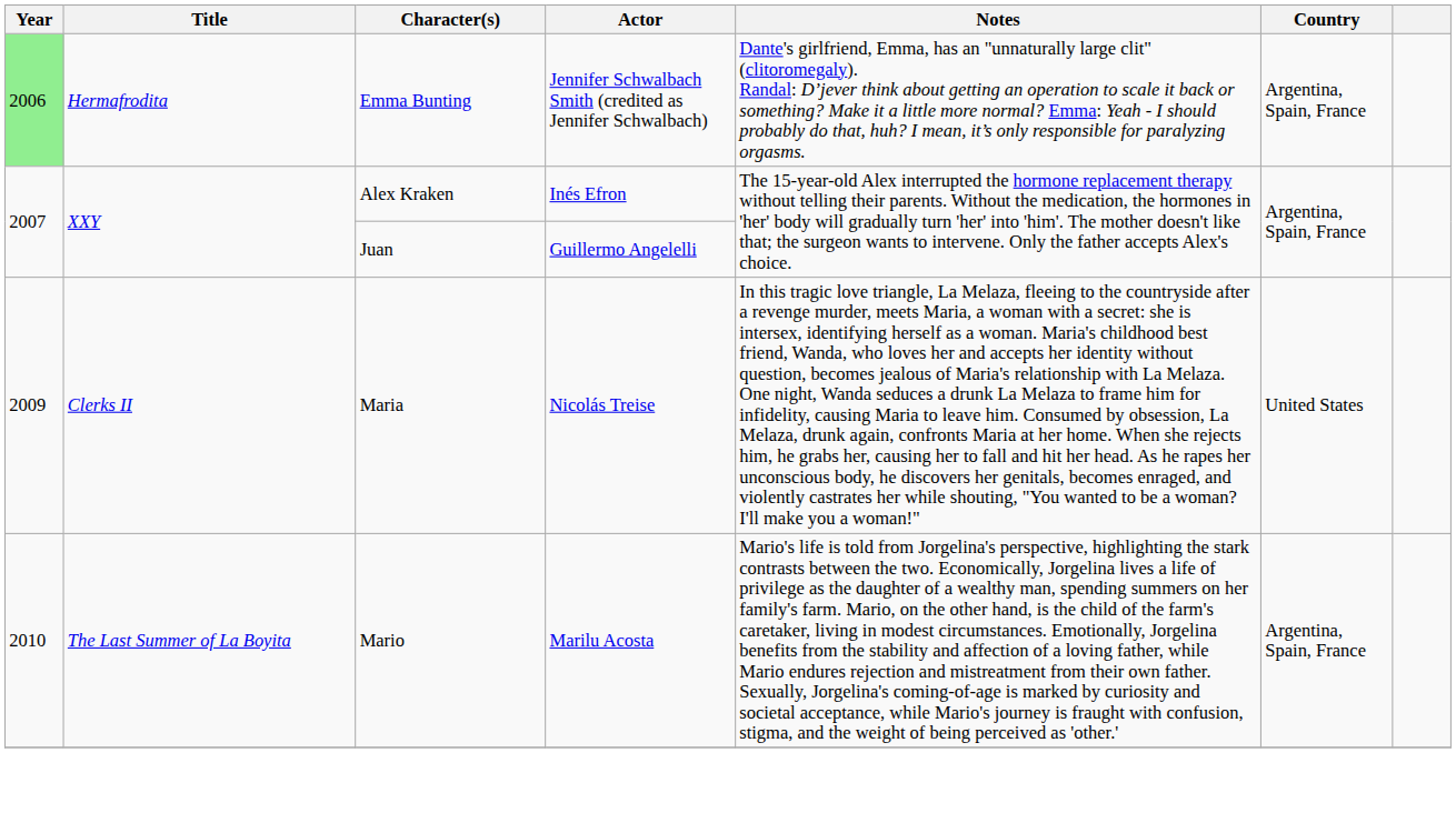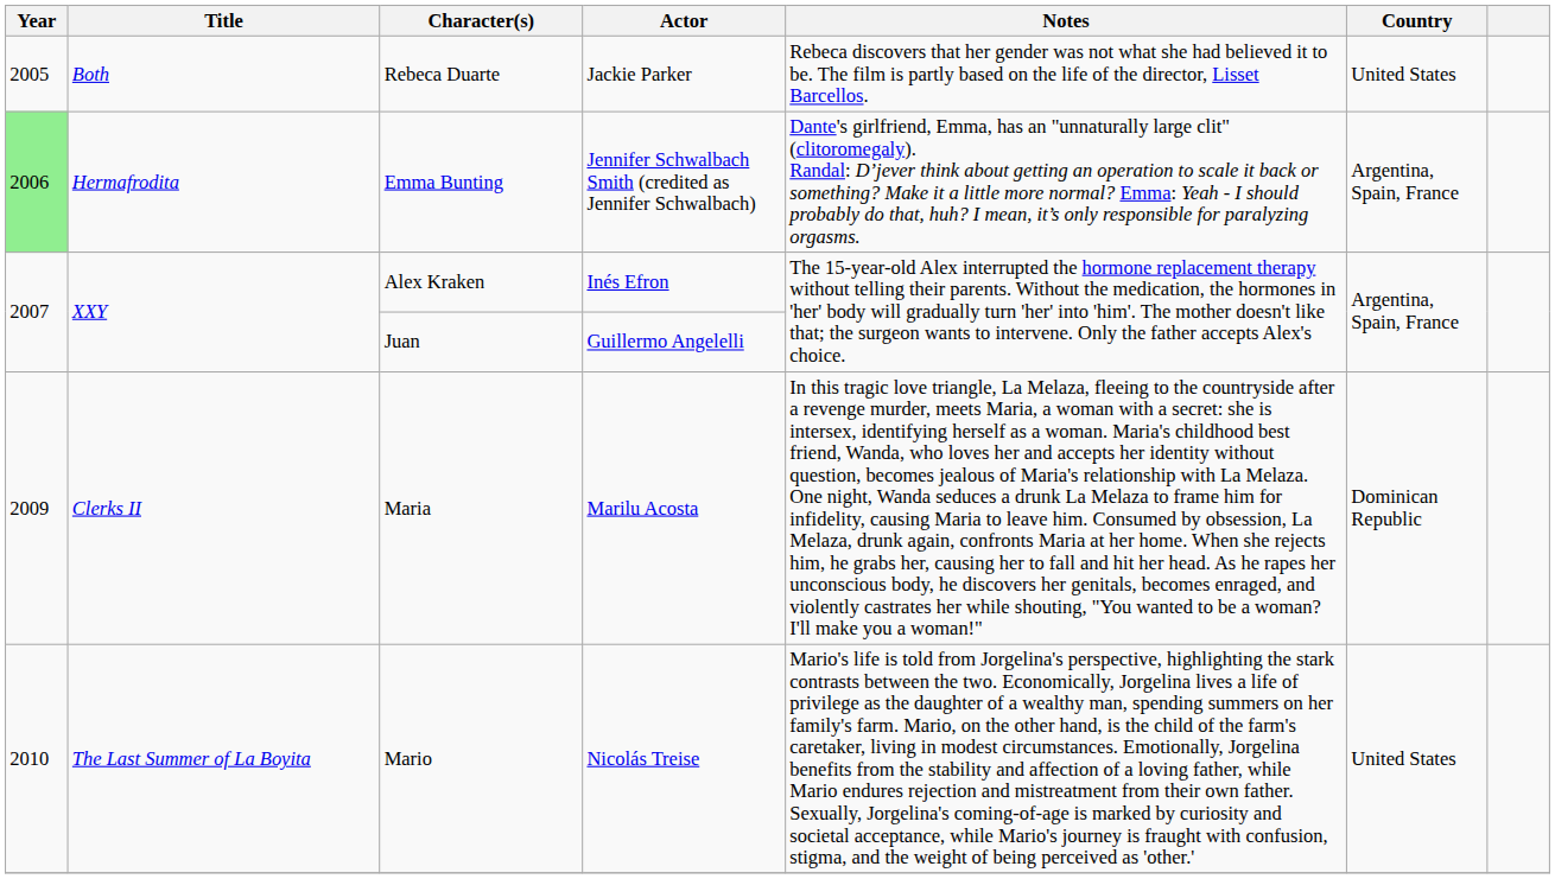+ row: 2005 | Both | Rebeca Duarte | Jackie Parker | Rebeca discovers that her gender was not what she had believed it to be. The film is partly based on the life of the director, Lisset Barcellos. | United States
Maria | Actor: Nicolás Treise -> Marilu Acosta
Maria | Country: United States -> Dominican Republic
Mario | Actor: Marilu Acosta -> Nicolás Treise
Mario | Country: Argentina, Spain, France -> United States
